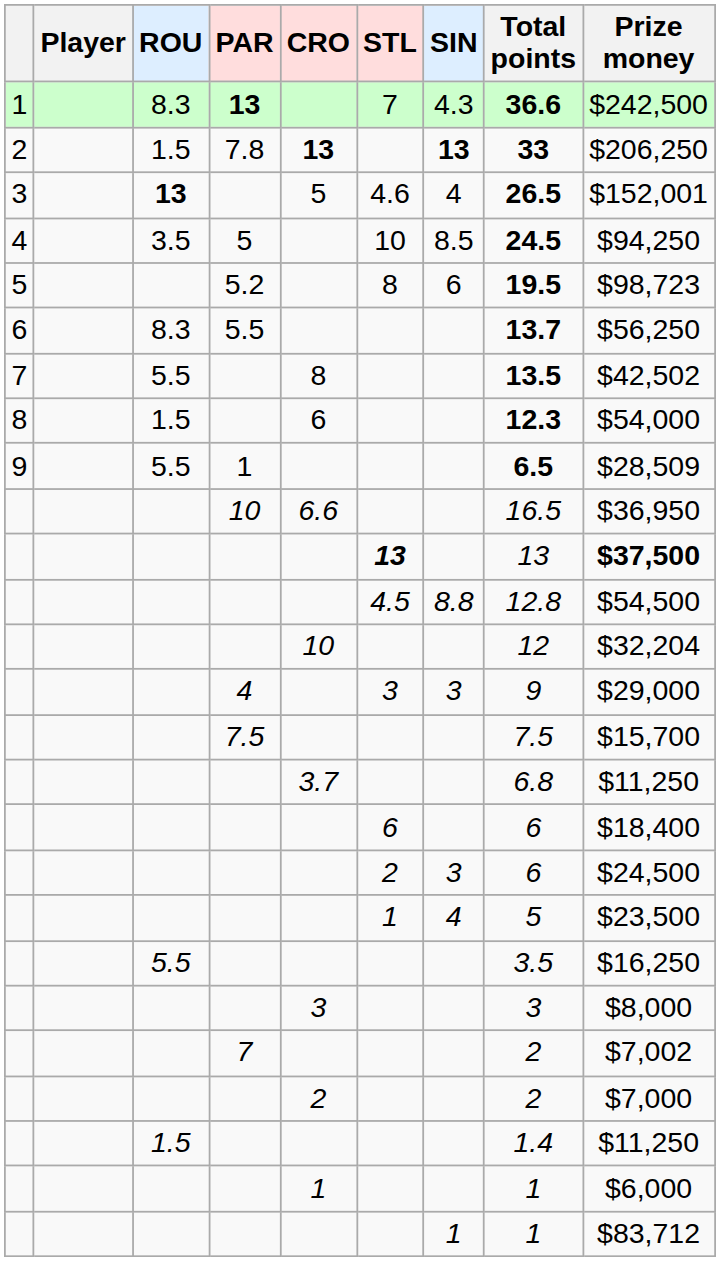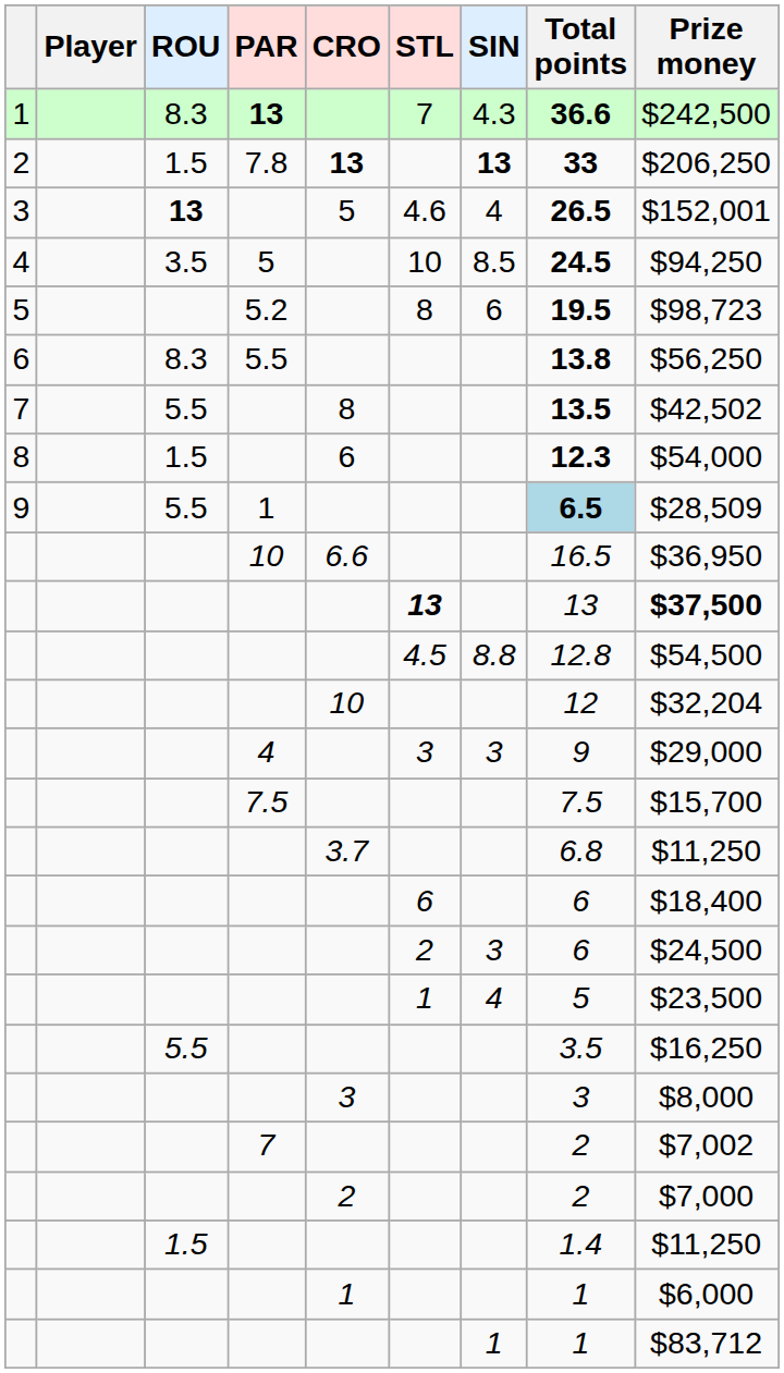row 7 | Total points: 13.7 -> 13.8
row 10 | Total points: no background -> lightblue background
